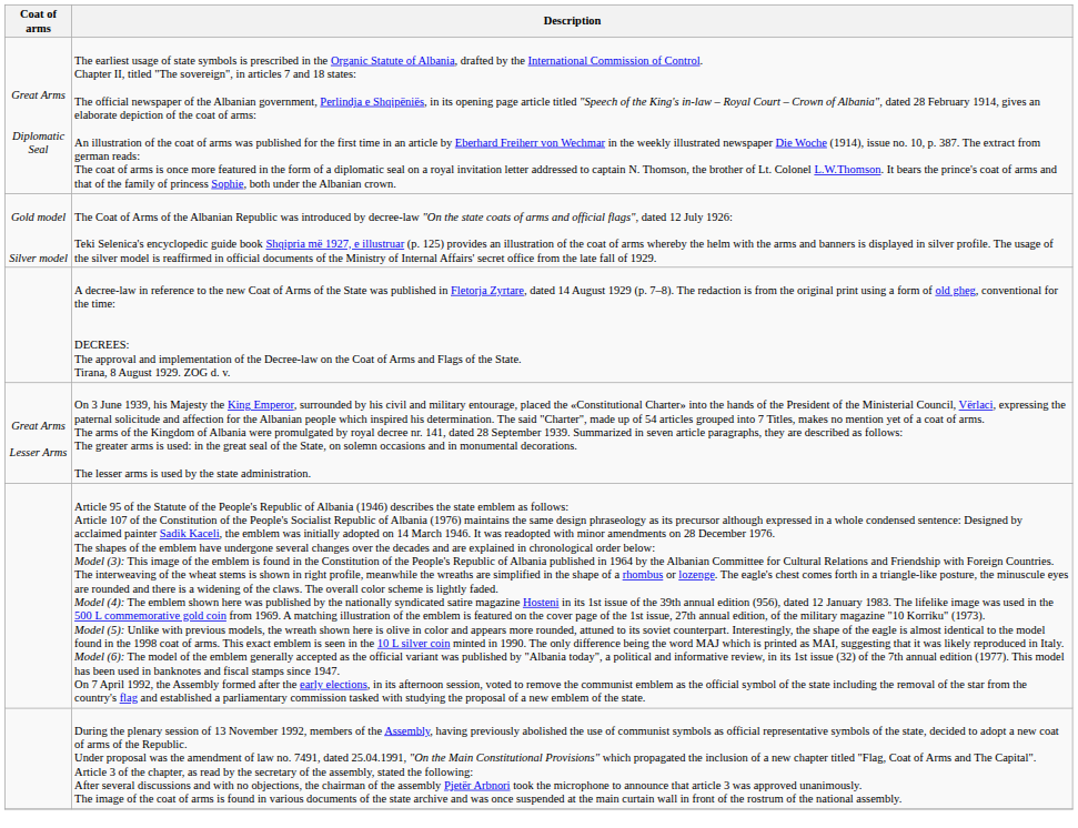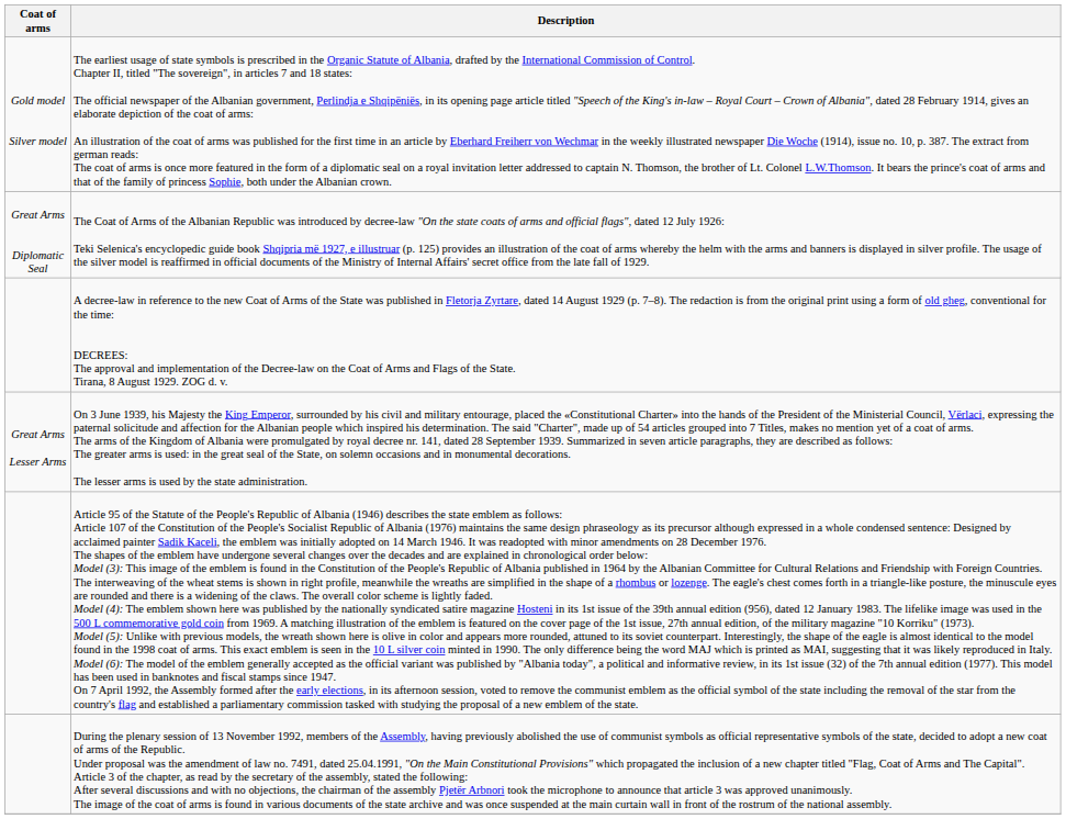row 2 | Coat of arms: Great Arms Diplomatic Seal -> Gold model Silver model
row 3 | Coat of arms: Gold model Silver model -> Great Arms Diplomatic Seal
